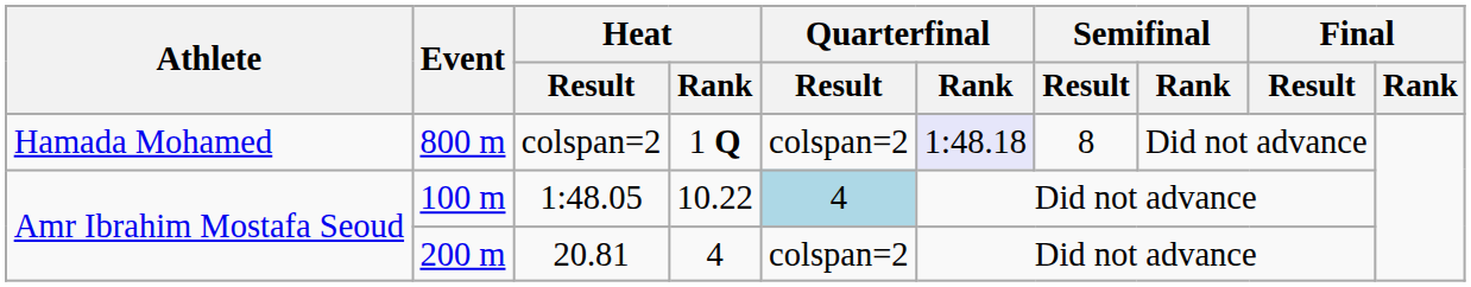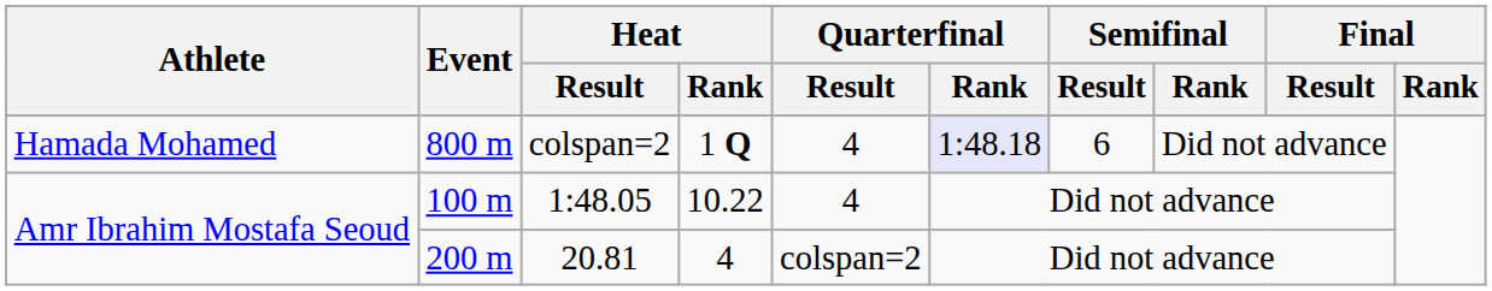800 m | Quarterfinal / Result: colspan=2 -> 4
800 m | Semifinal / Result: 8 -> 6
100 m | Quarterfinal / Result: lightblue background -> no background
